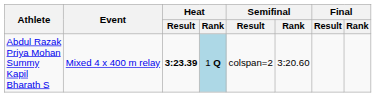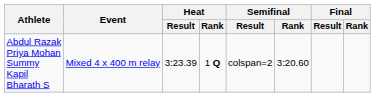Abdul Razak Priya Mohan Summy Kapil Bharath S | Heat / Result: bold -> normal
Abdul Razak Priya Mohan Summy Kapil Bharath S | Heat / Rank: lightblue background -> no background
